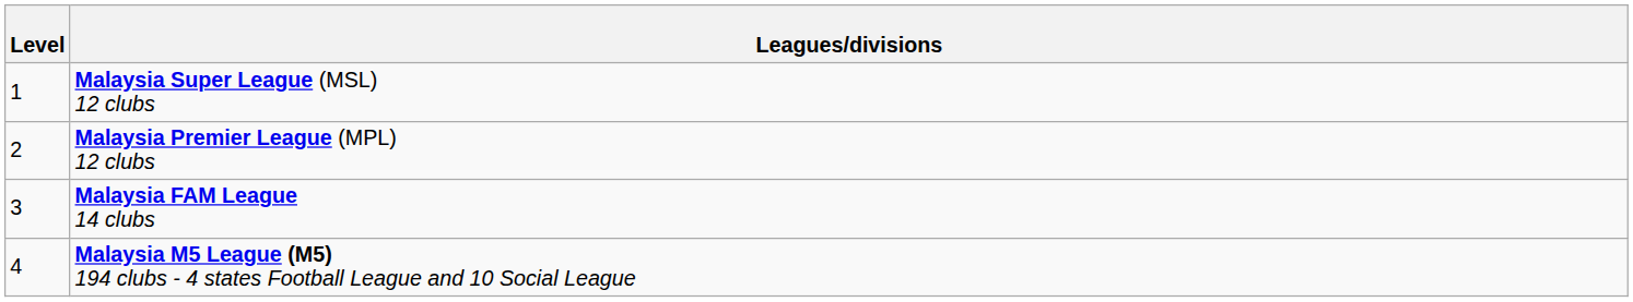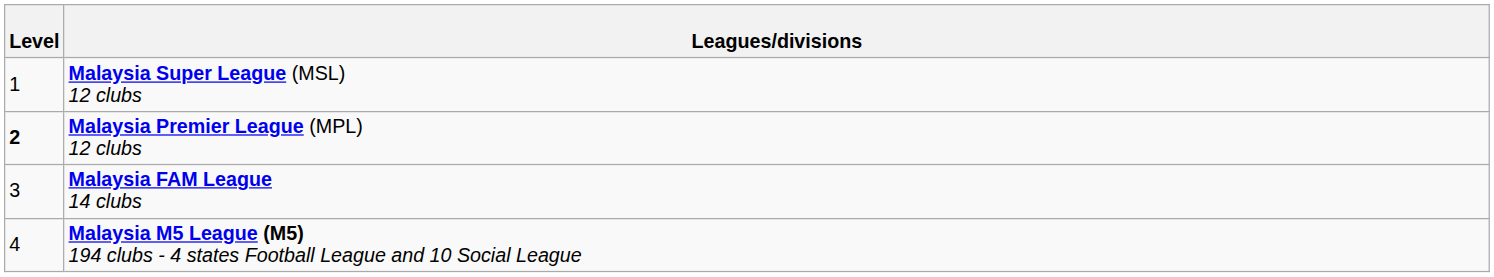Malaysia Premier League (MPL) 12 clubs | Level: normal -> bold
